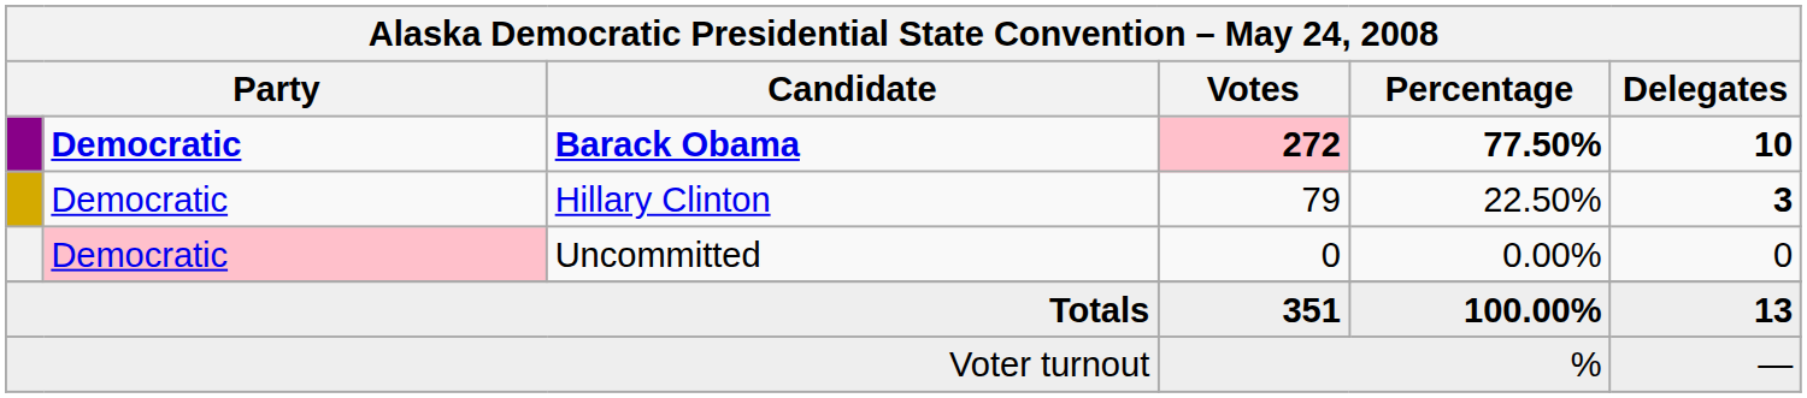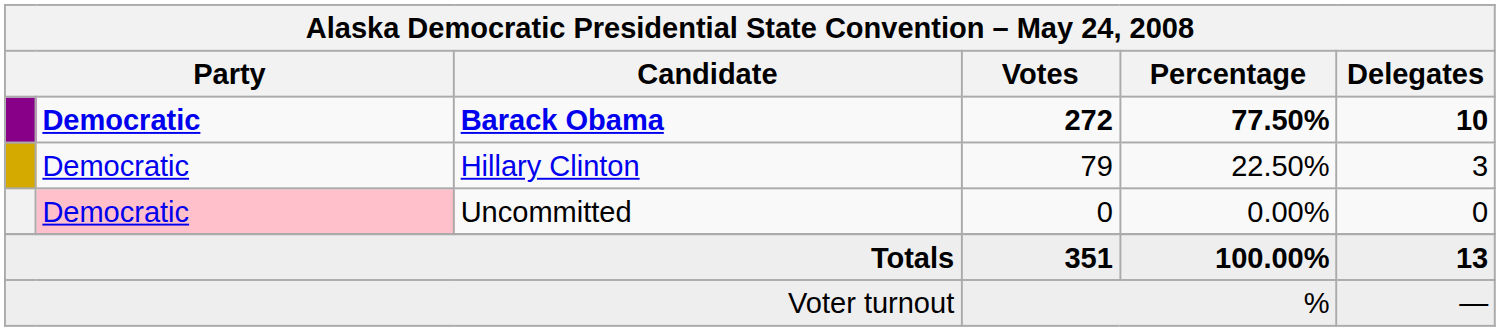Barack Obama | Votes: pink background -> no background
Hillary Clinton | Delegates: bold -> normal
